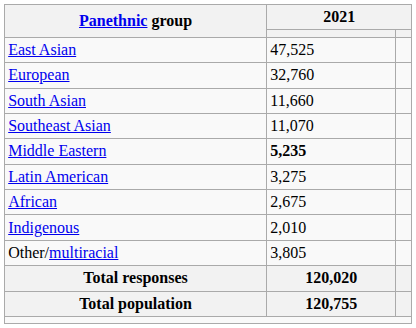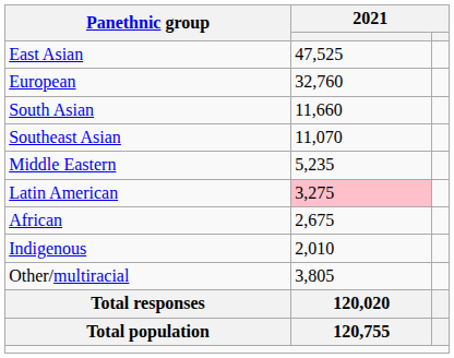Middle Eastern | column 2: bold -> normal
Latin American | column 2: no background -> pink background
